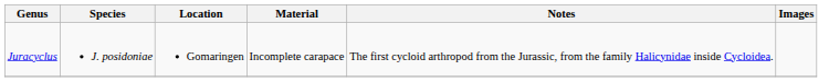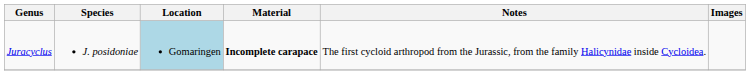Juracyclus | Location: no background -> lightblue background
Juracyclus | Material: normal -> bold
